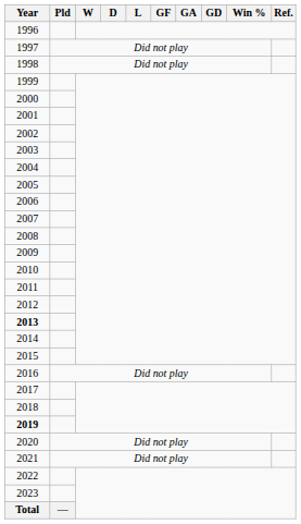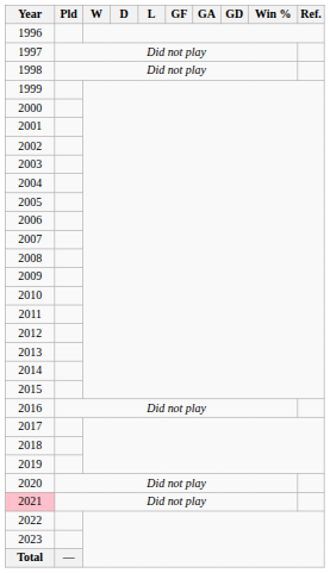2013 | Year: bold -> normal
2019 | Year: bold -> normal
2021 | Year: no background -> pink background
